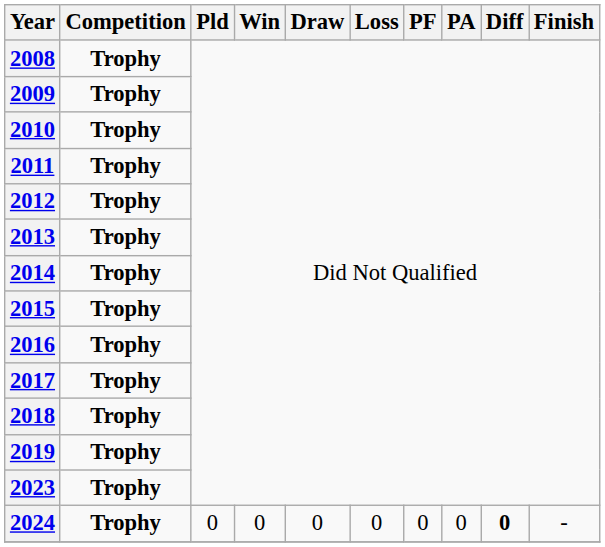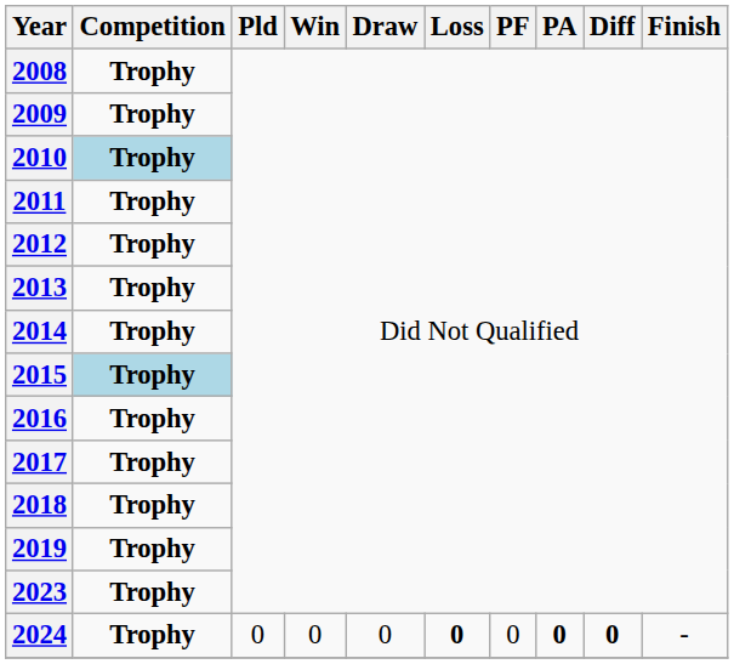2010 | Competition: no background -> lightblue background
2015 | Competition: no background -> lightblue background
2024 | Loss: normal -> bold
2024 | PA: normal -> bold
